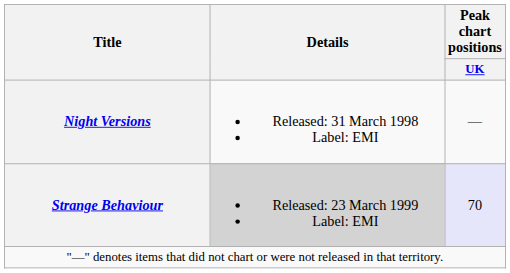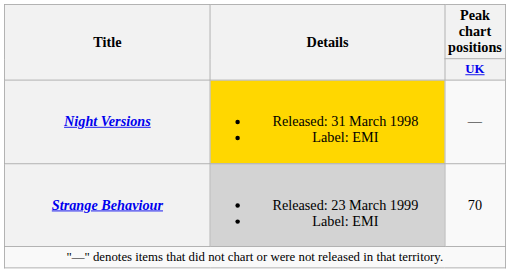Night Versions | Details: no background -> gold background
Strange Behaviour | Peak chart positions / UK: lavender background -> no background
